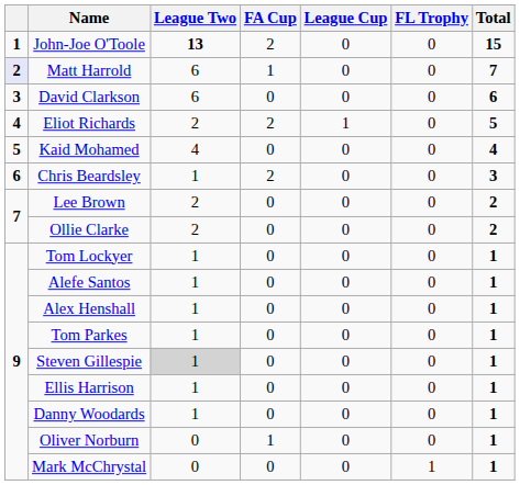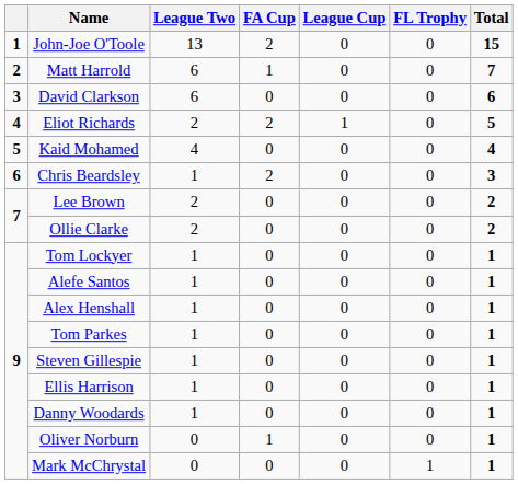John-Joe O'Toole | League Two: bold -> normal
Matt Harrold | column 1: lavender background -> no background
Steven Gillespie | League Two: lightgrey background -> no background
